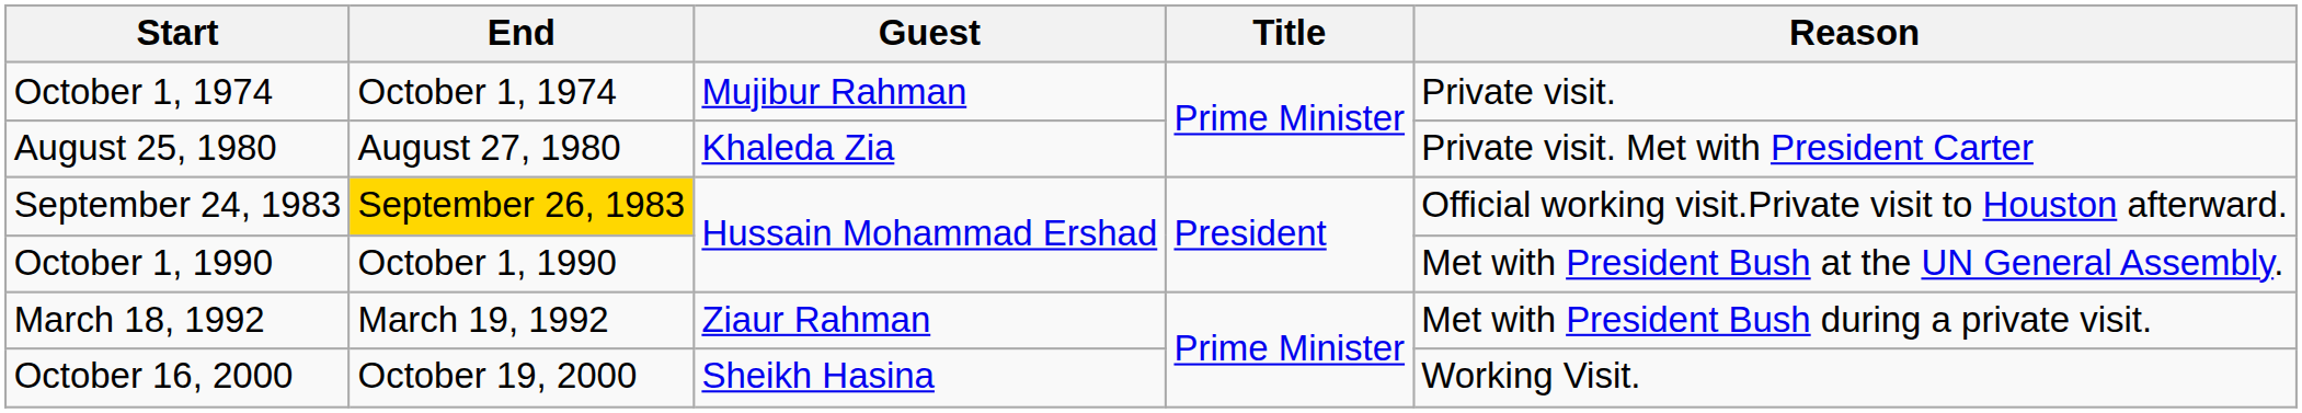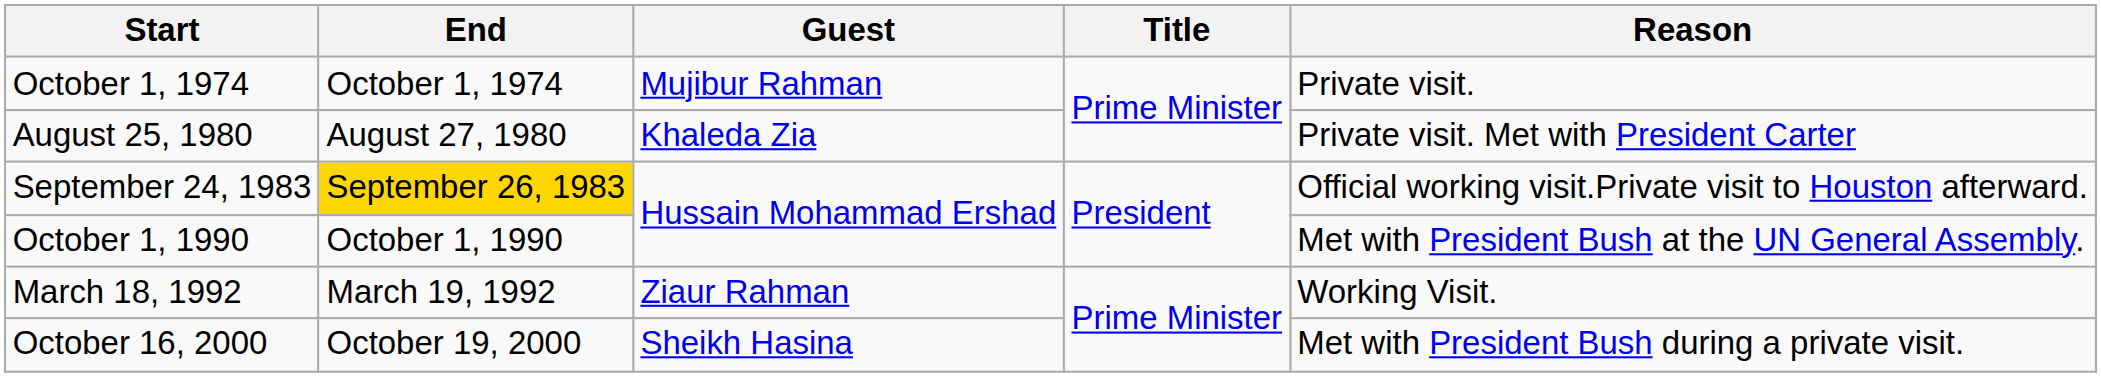March 18, 1992 | Reason: Met with President Bush during a private visit. -> Working Visit.
October 16, 2000 | Reason: Working Visit. -> Met with President Bush during a private visit.
